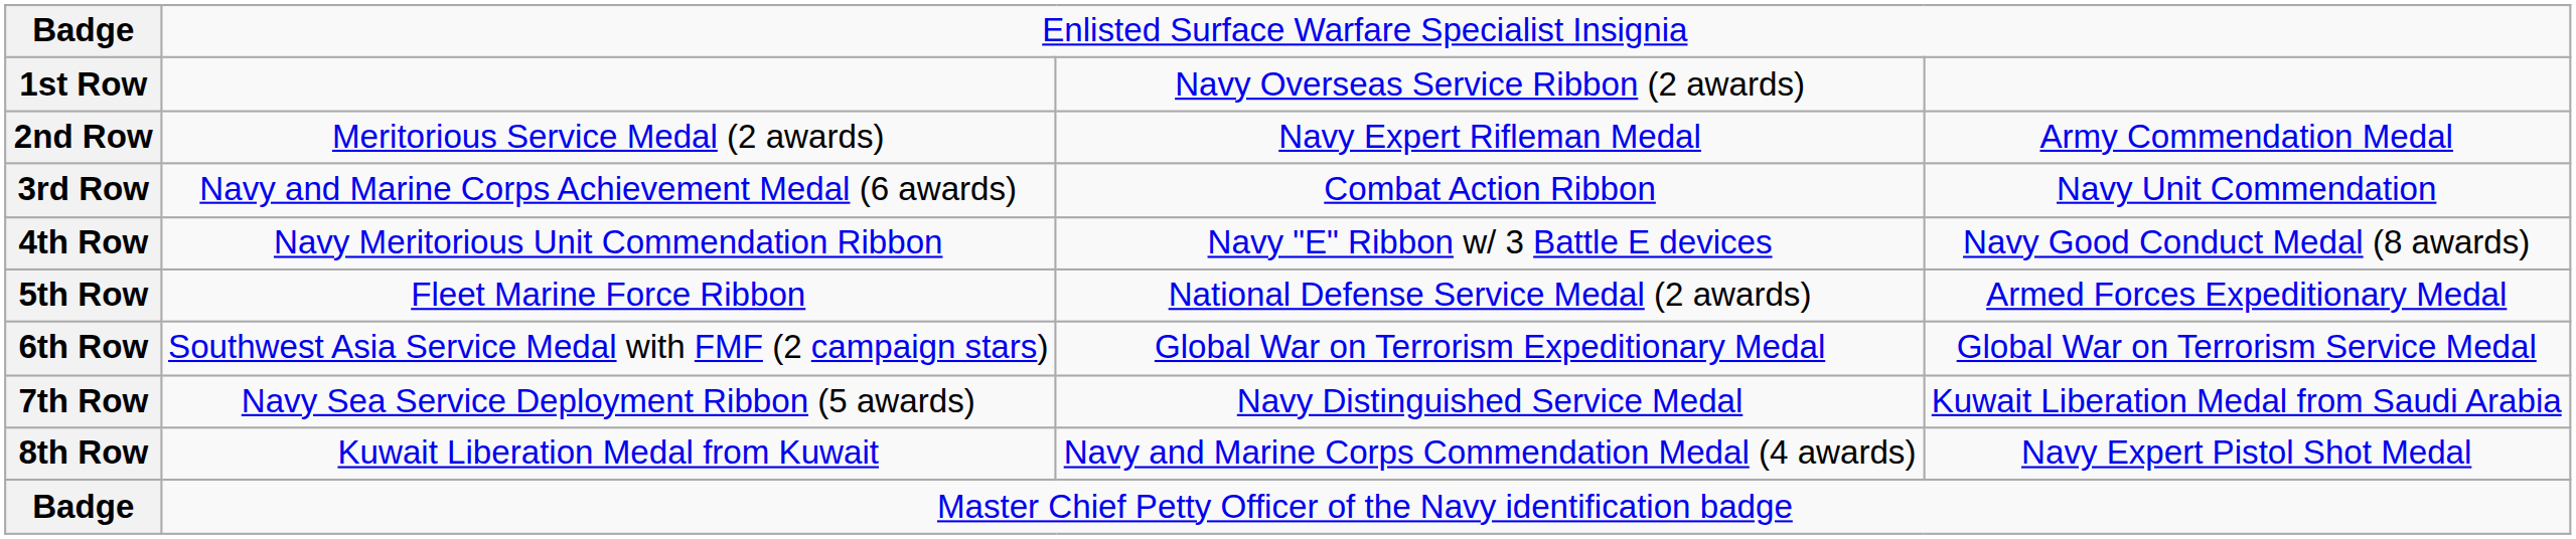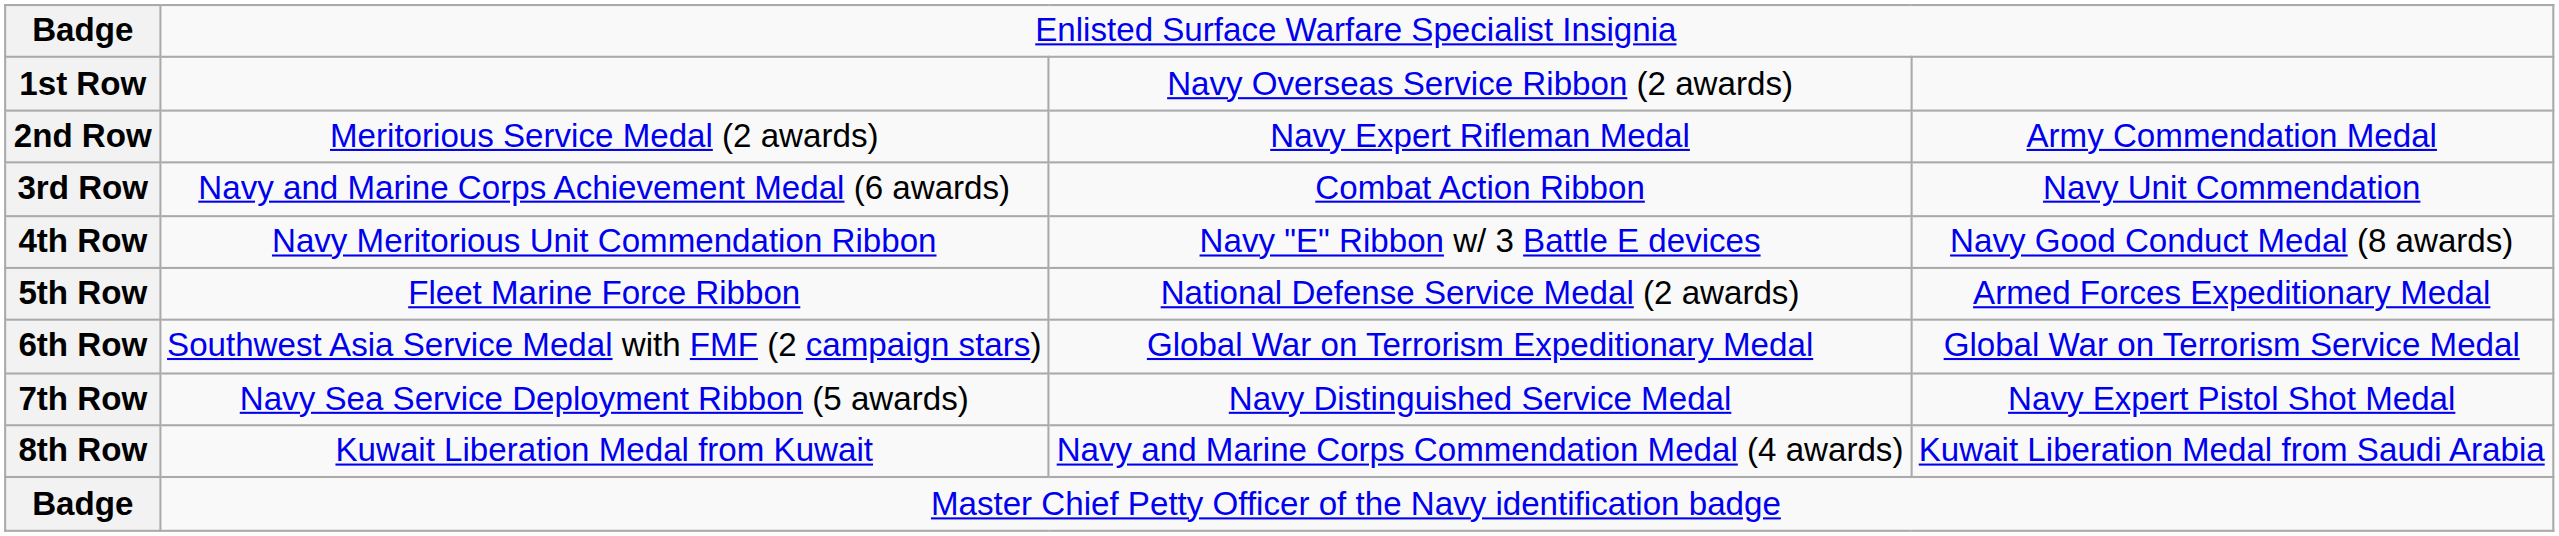7th Row | column 4: Kuwait Liberation Medal from Saudi Arabia -> Navy Expert Pistol Shot Medal
8th Row | column 4: Navy Expert Pistol Shot Medal -> Kuwait Liberation Medal from Saudi Arabia
